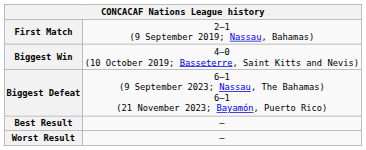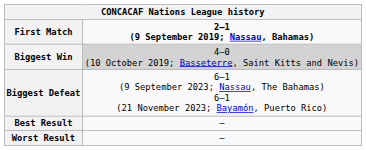First Match | column 2: normal -> bold
Biggest Win | column 2: no background -> lightgrey background
